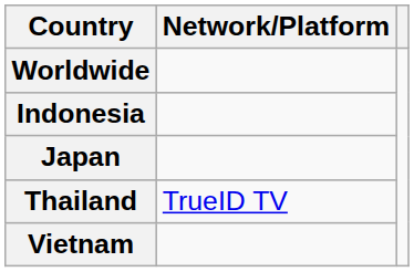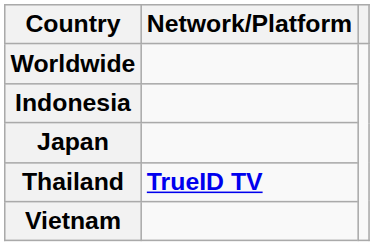Thailand | Network/Platform: normal -> bold
